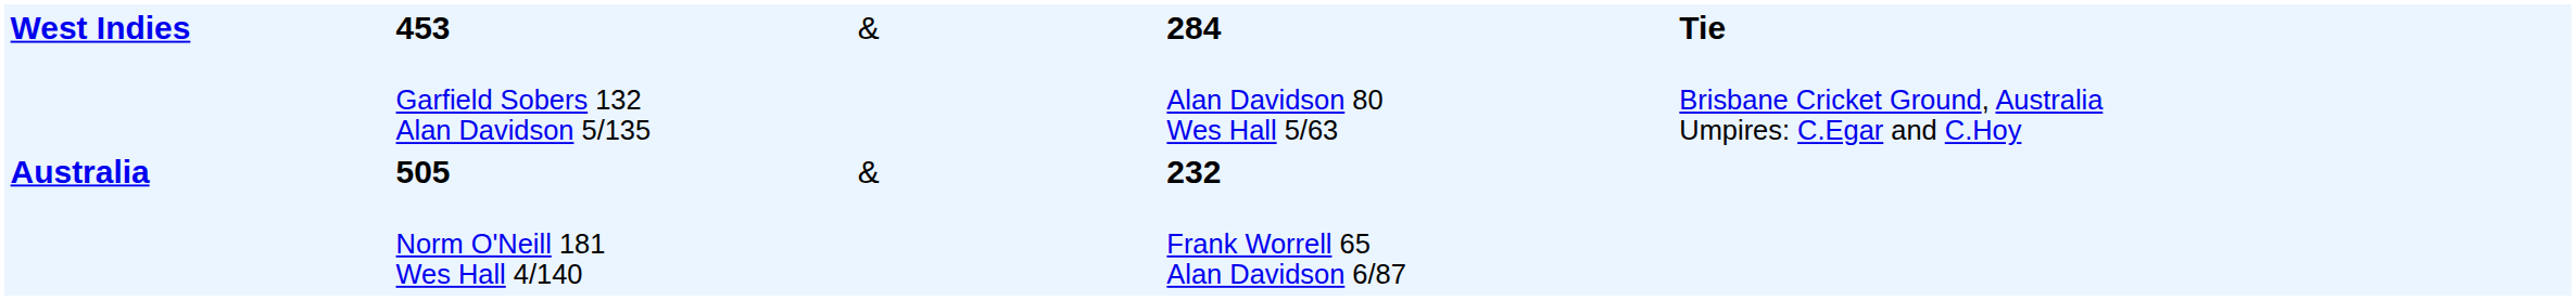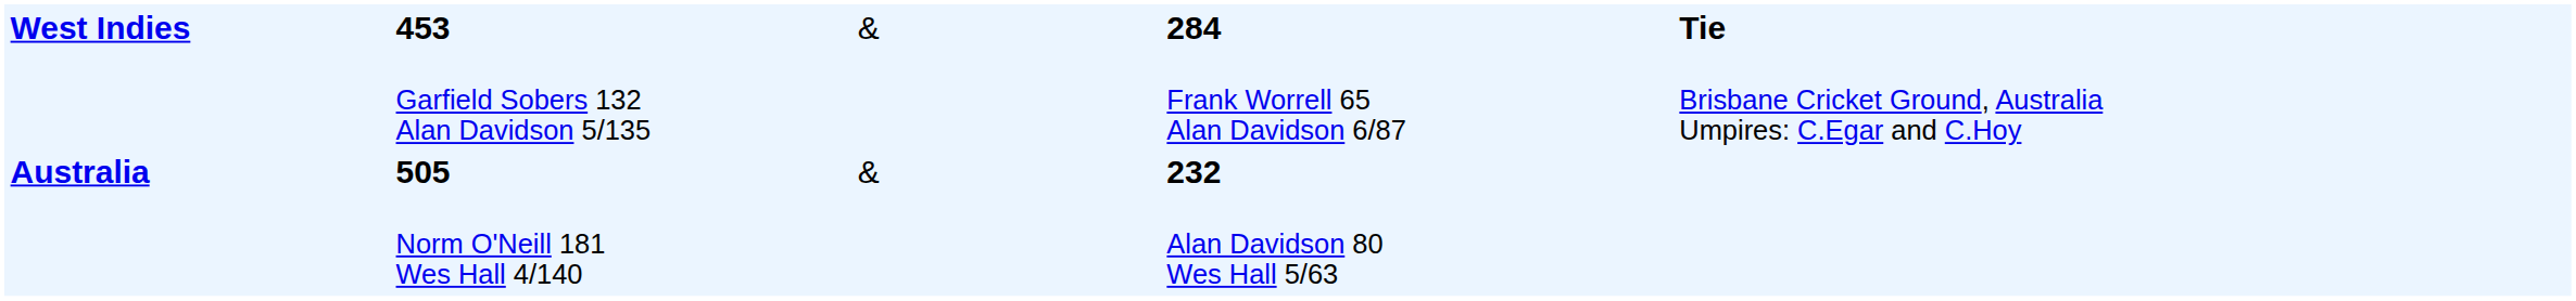Garfield Sobers 132 Alan Davidson 5/135 | column 4: Alan Davidson 80 Wes Hall 5/63 -> Frank Worrell 65 Alan Davidson 6/87
Norm O'Neill 181 Wes Hall 4/140 | column 4: Frank Worrell 65 Alan Davidson 6/87 -> Alan Davidson 80 Wes Hall 5/63
